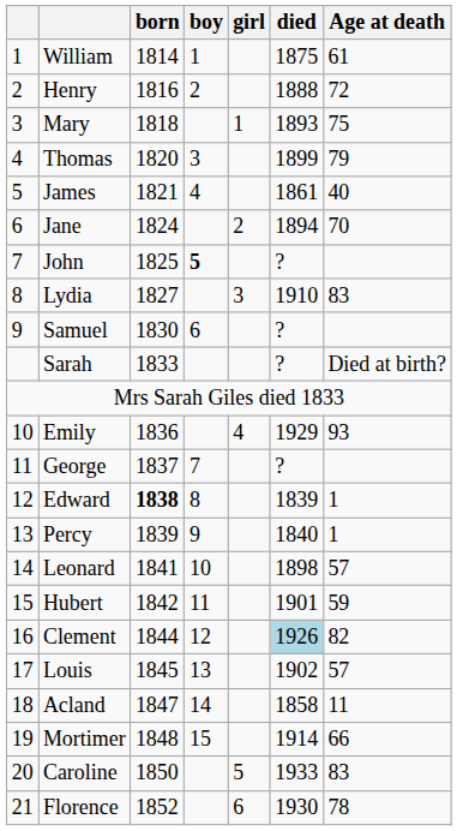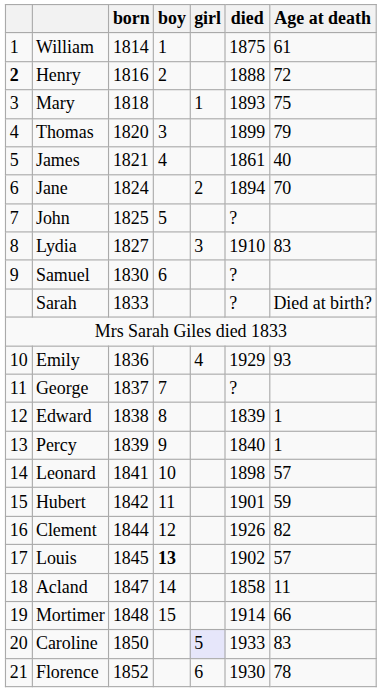Henry | column 1: normal -> bold
John | boy: bold -> normal
Edward | born: bold -> normal
Clement | died: lightblue background -> no background
Louis | boy: normal -> bold
Caroline | girl: no background -> lavender background
